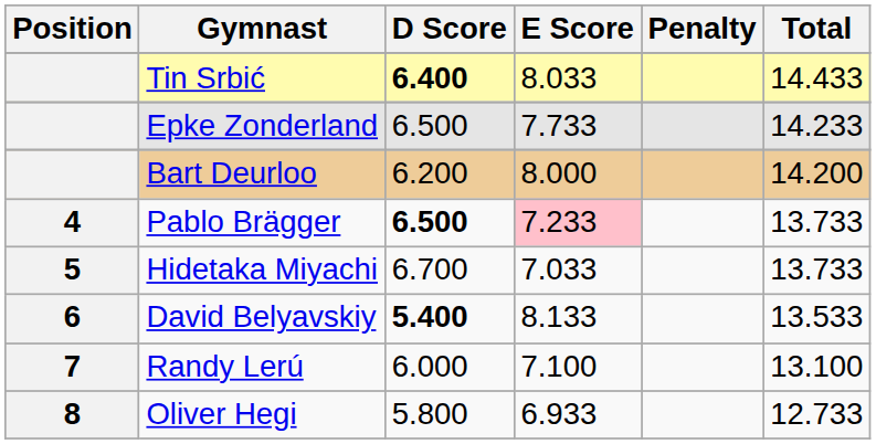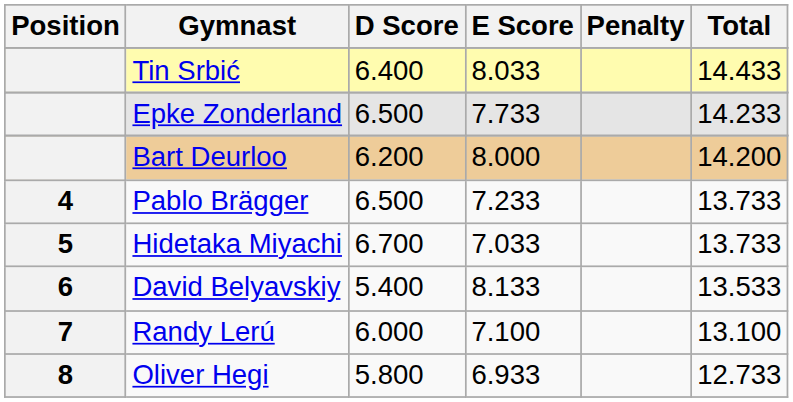Tin Srbić | D Score: bold -> normal
Pablo Brägger | D Score: bold -> normal
Pablo Brägger | E Score: pink background -> no background
David Belyavskiy | D Score: bold -> normal
